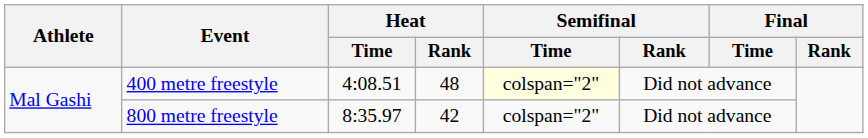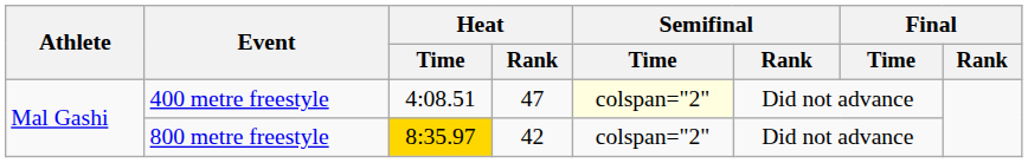400 metre freestyle | Heat / Rank: 48 -> 47
800 metre freestyle | Heat / Time: no background -> gold background
